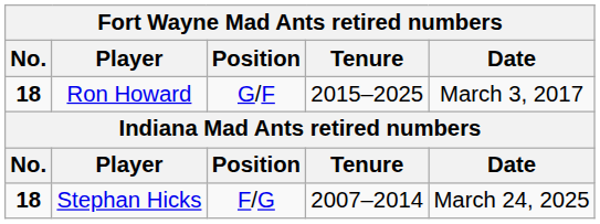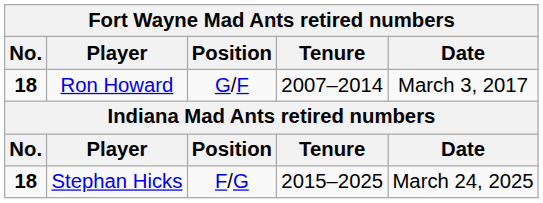Ron Howard | Tenure: 2015–2025 -> 2007–2014
Stephan Hicks | Tenure: 2007–2014 -> 2015–2025
